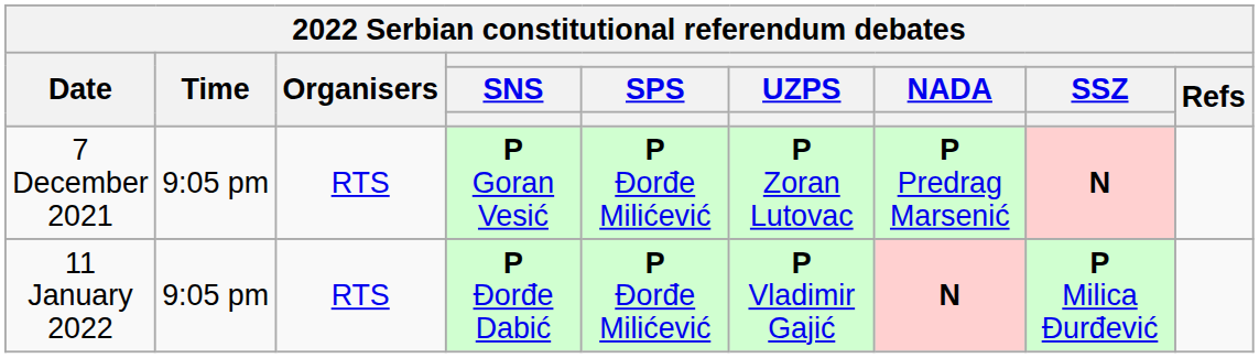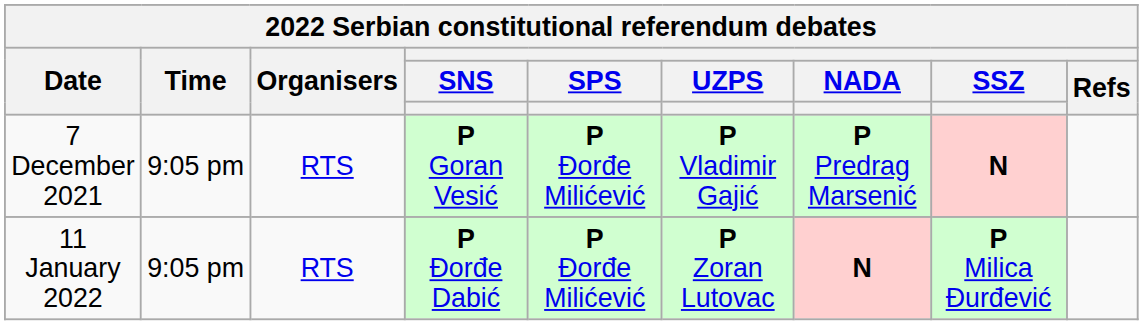7 December 2021 | UZPS: P Zoran Lutovac -> P Vladimir Gajić
11 January 2022 | UZPS: P Vladimir Gajić -> P Zoran Lutovac
